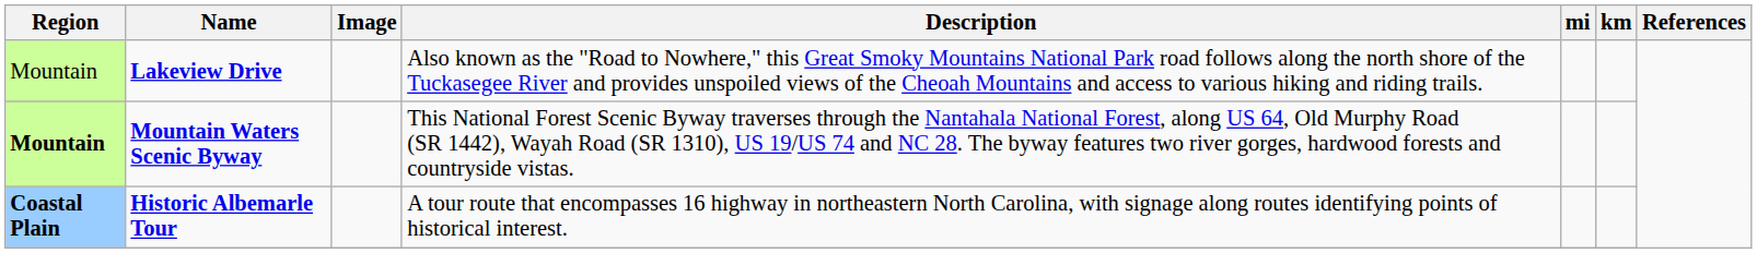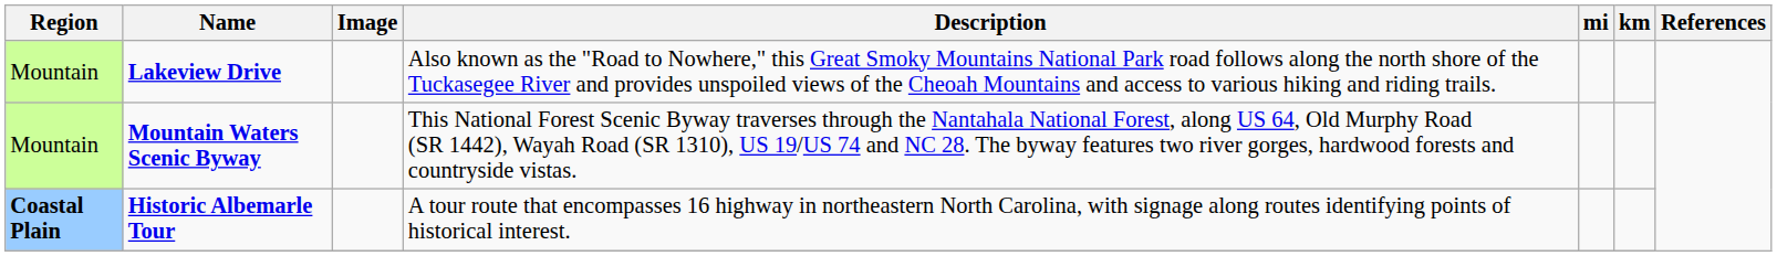Mountain Waters Scenic Byway | Region: bold -> normal
